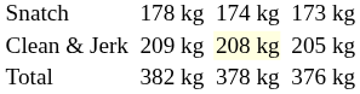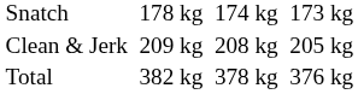Clean & Jerk | column 3: lightyellow background -> no background
